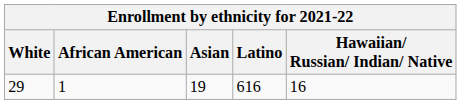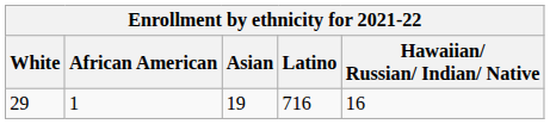29 | Latino: 616 -> 716
